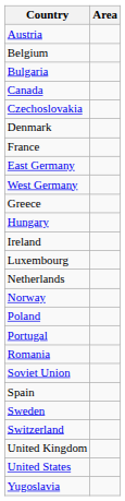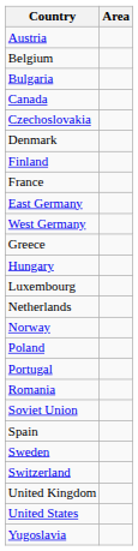+ row: Finland
- row: Ireland
